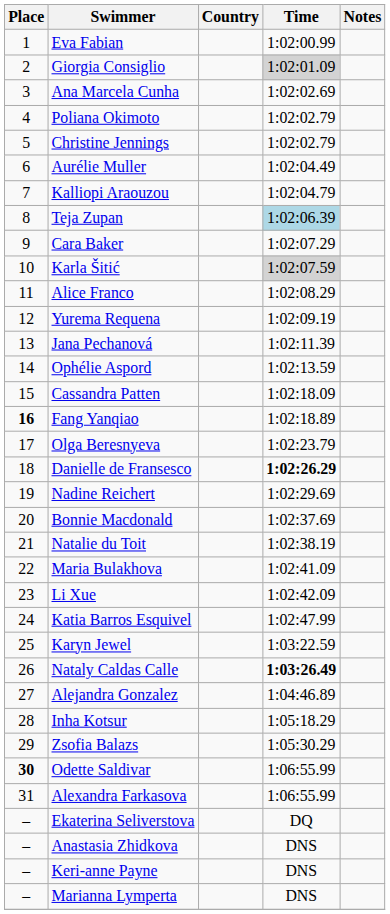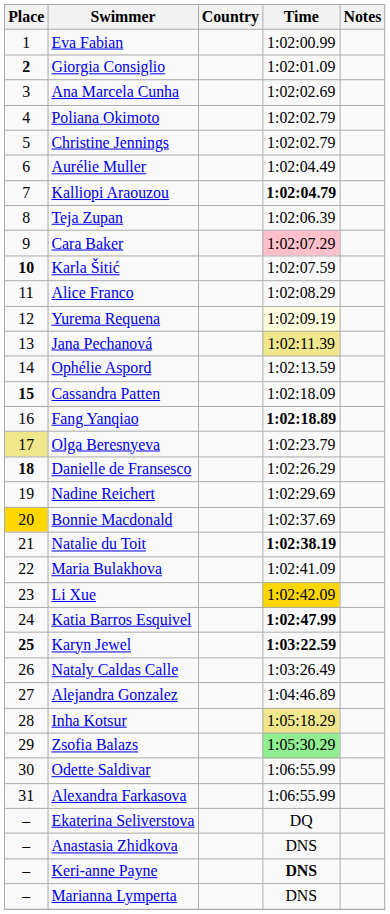Giorgia Consiglio | Place: normal -> bold
Giorgia Consiglio | Time: lightgrey background -> no background
Kalliopi Araouzou | Time: normal -> bold
Teja Zupan | Time: lightblue background -> no background
Cara Baker | Time: no background -> pink background
Karla Šitić | Place: normal -> bold
Karla Šitić | Time: lightgrey background -> no background
Yurema Requena | Time: no background -> lightyellow background
Jana Pechanová | Time: no background -> khaki background
Cassandra Patten | Place: normal -> bold
Fang Yanqiao | Place: bold -> normal
Fang Yanqiao | Time: normal -> bold
Olga Beresnyeva | Place: no background -> khaki background
Danielle de Fransesco | Place: normal -> bold
Danielle de Fransesco | Time: bold -> normal
Bonnie Macdonald | Place: no background -> gold background
Natalie du Toit | Time: normal -> bold
Li Xue | Time: no background -> gold background
Katia Barros Esquivel | Time: normal -> bold
Karyn Jewel | Place: normal -> bold
Karyn Jewel | Time: normal -> bold
Nataly Caldas Calle | Time: bold -> normal
Inha Kotsur | Time: no background -> khaki background
Zsofia Balazs | Time: no background -> lightgreen background
Odette Saldivar | Place: bold -> normal
Keri-anne Payne | Time: normal -> bold
